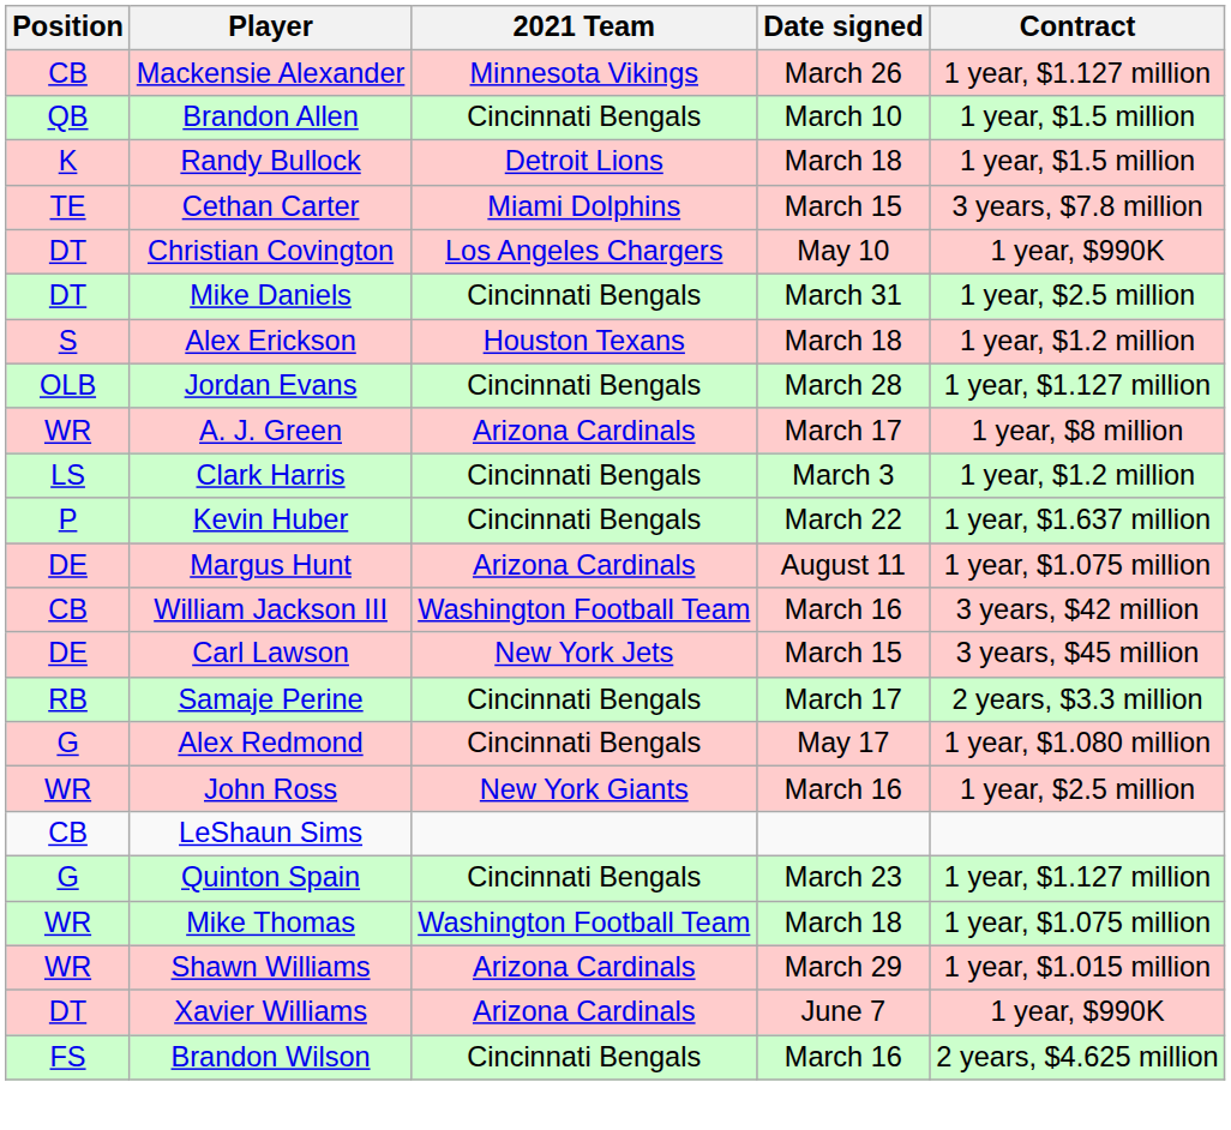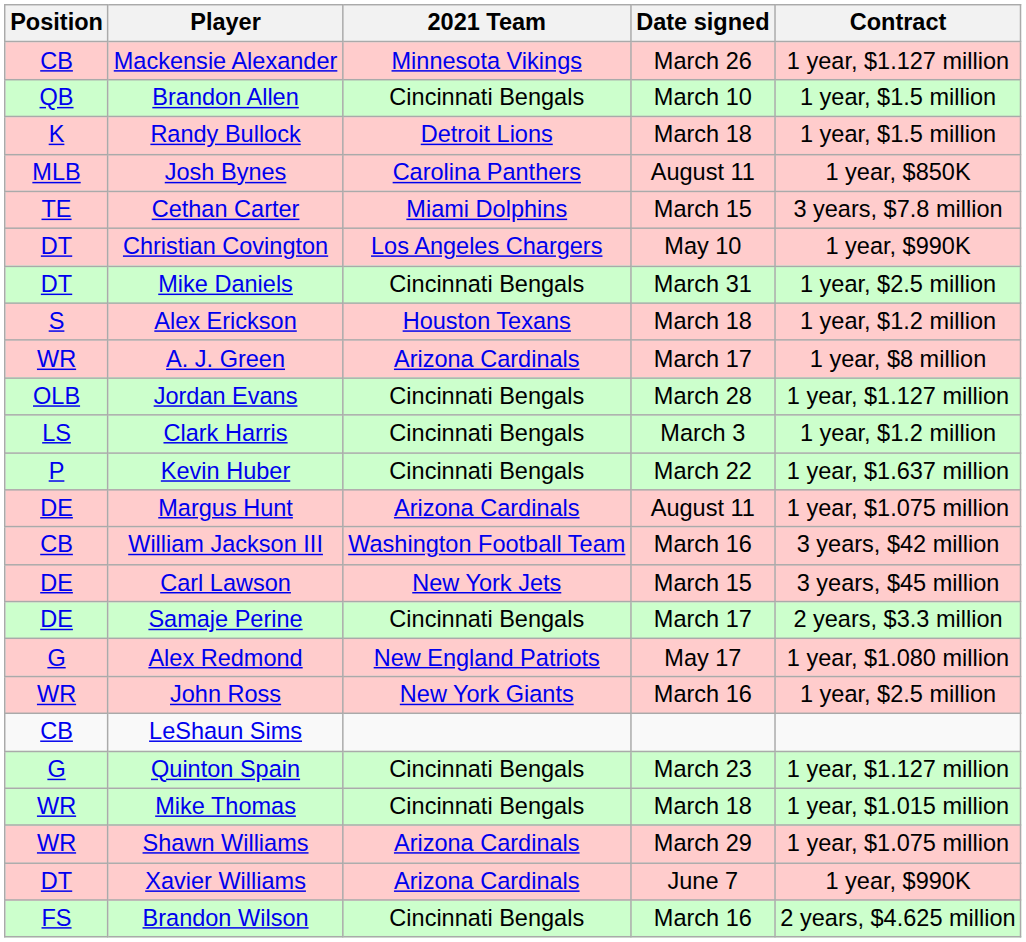+ row: MLB | Josh Bynes | Carolina Panthers | August 11 | 1 year, $850K
rows swapped: Jordan Evans <-> A. J. Green
Samaje Perine | Position: RB -> DE
Alex Redmond | 2021 Team: Cincinnati Bengals -> New England Patriots
Mike Thomas | 2021 Team: Washington Football Team -> Cincinnati Bengals
Mike Thomas | Contract: 1 year, $1.075 million -> 1 year, $1.015 million
Shawn Williams | Contract: 1 year, $1.015 million -> 1 year, $1.075 million
